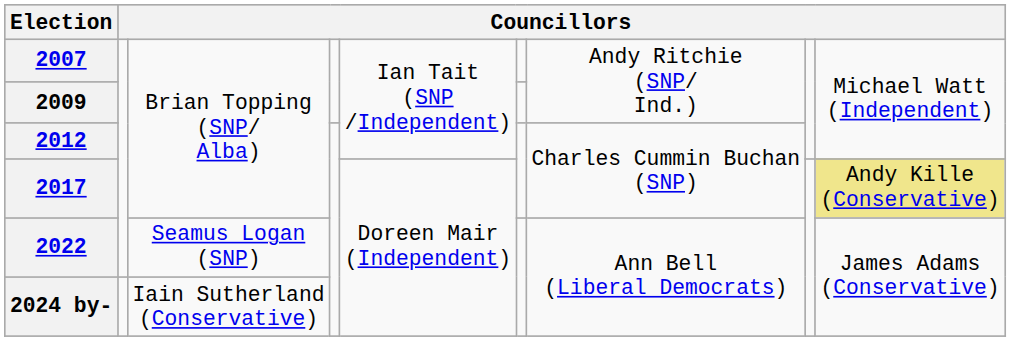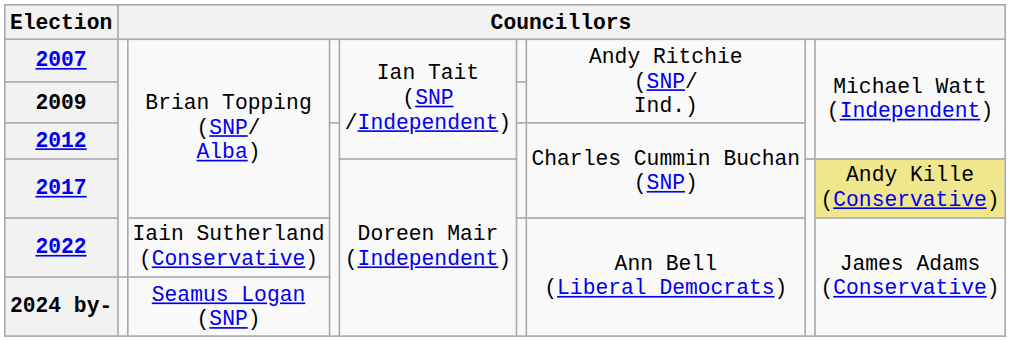2022 | column 3: Seamus Logan (SNP) -> Iain Sutherland (Conservative)
2024 by- | column 3: Iain Sutherland (Conservative) -> Seamus Logan (SNP)
